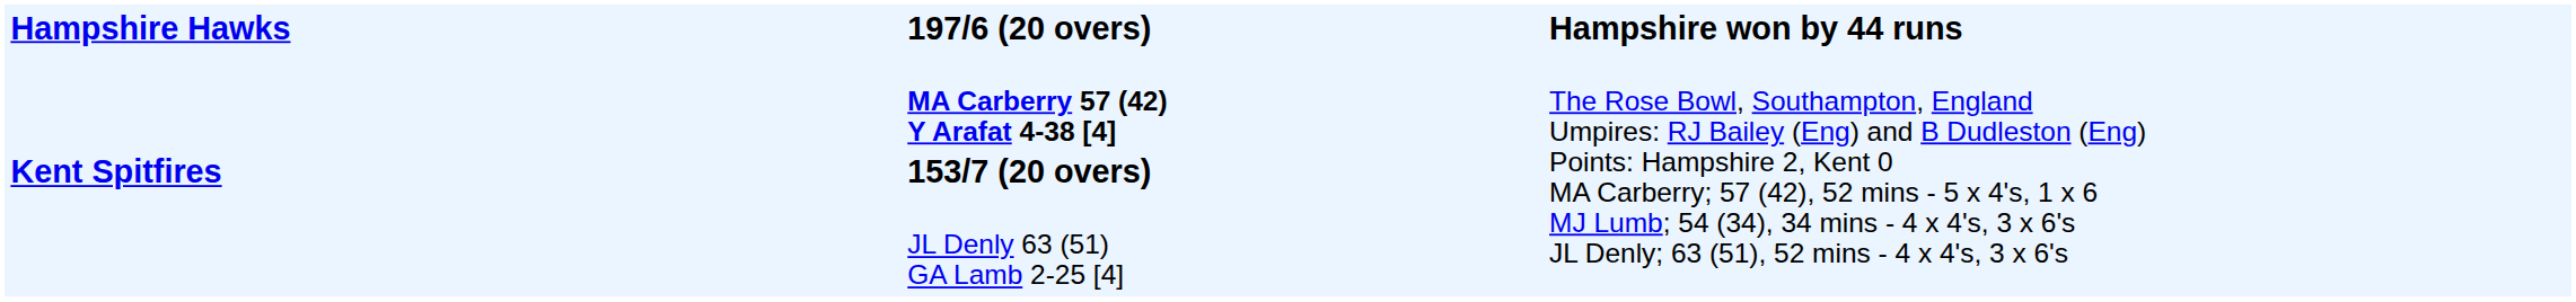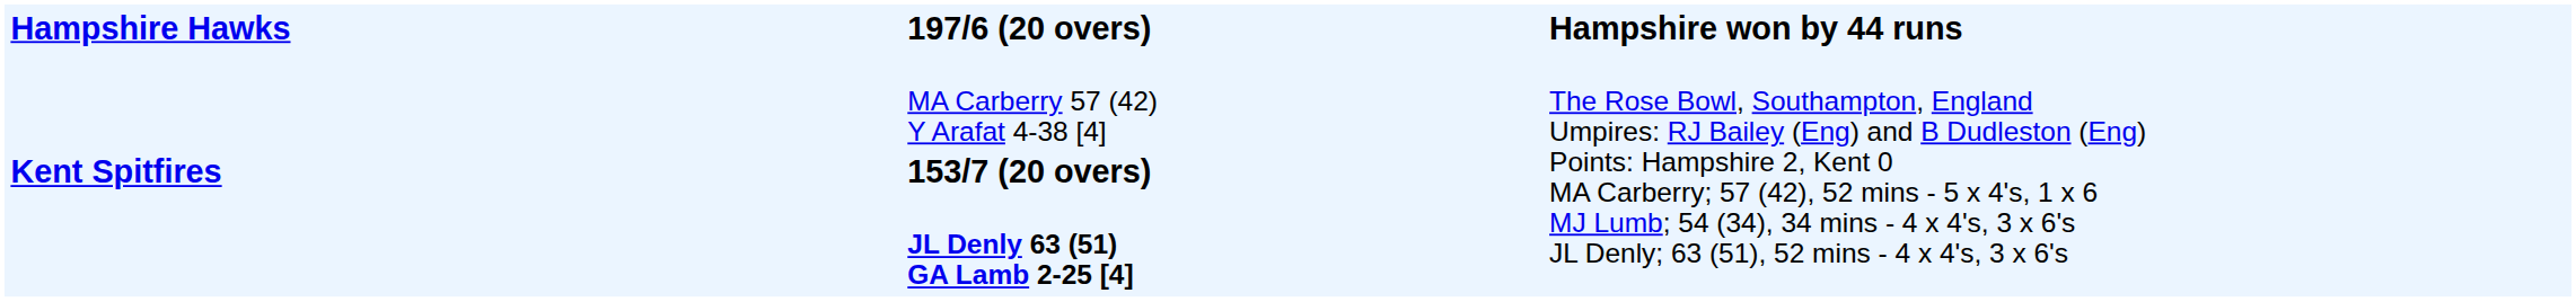MA Carberry 57 (42) Y Arafat 4-38 [4] | 197/6 (20 overs): bold -> normal
JL Denly 63 (51) GA Lamb 2-25 [4] | 197/6 (20 overs): normal -> bold
